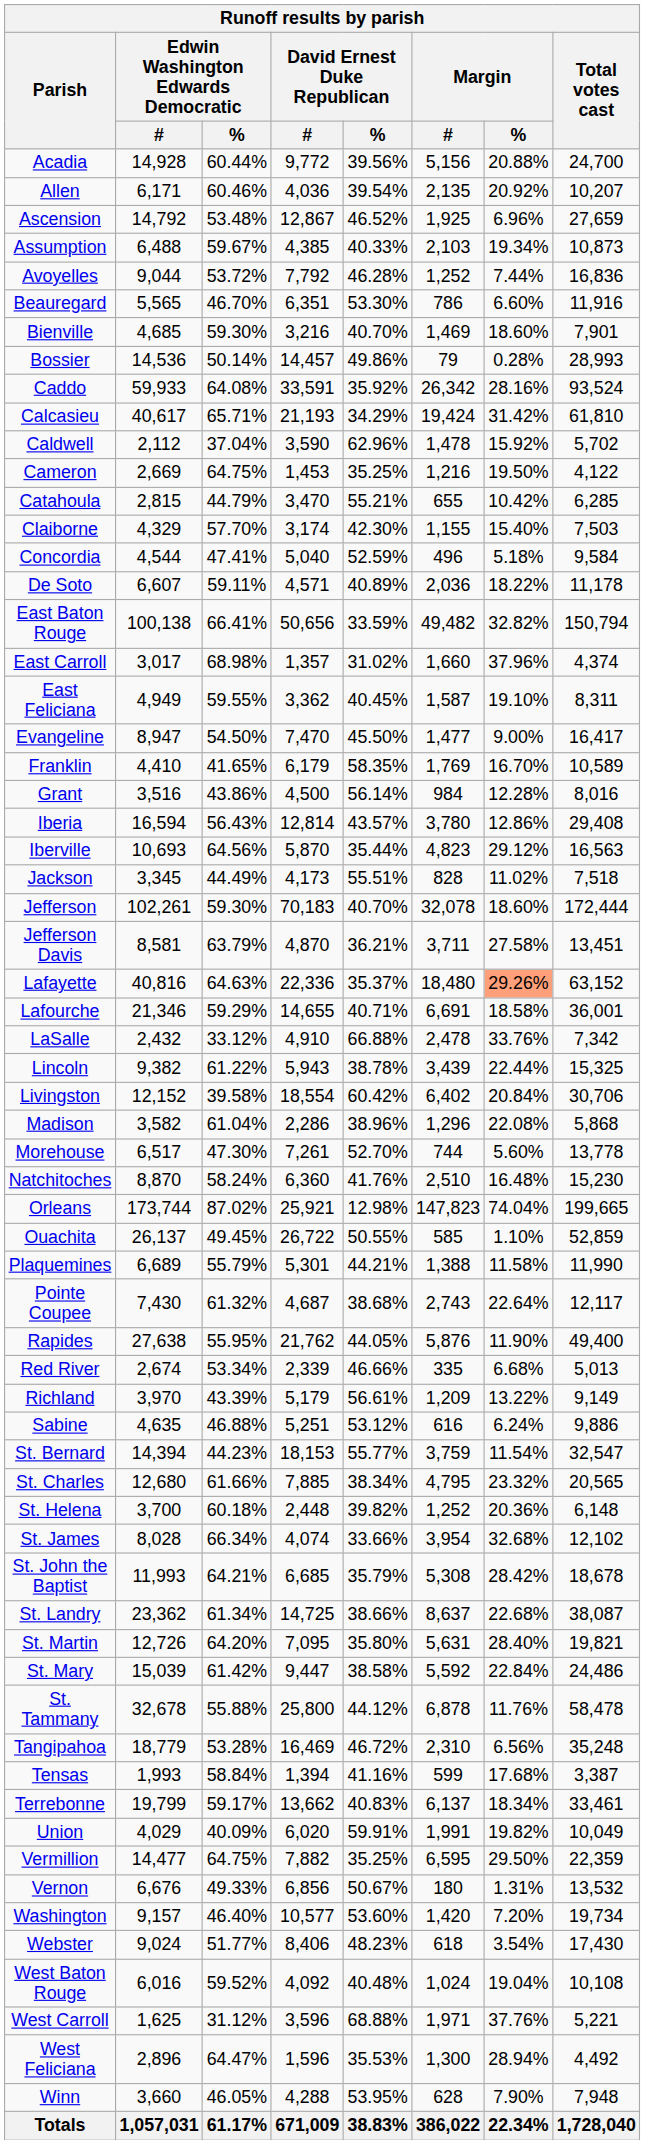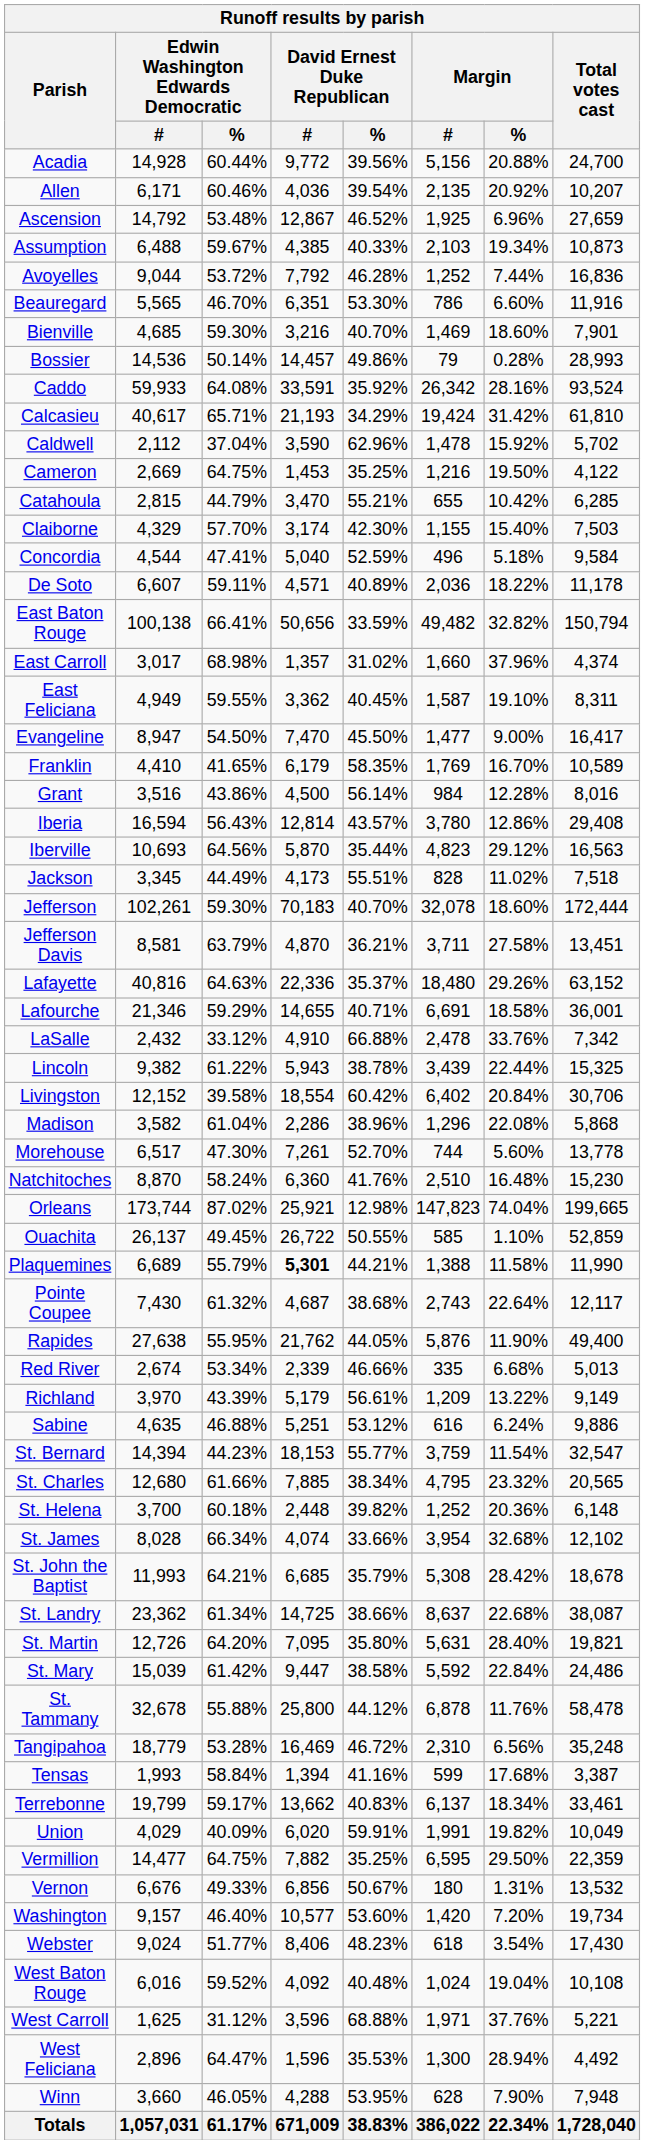Lafayette | Margin / %: lightsalmon background -> no background
Plaquemines | David Ernest Duke Republican / #: normal -> bold
